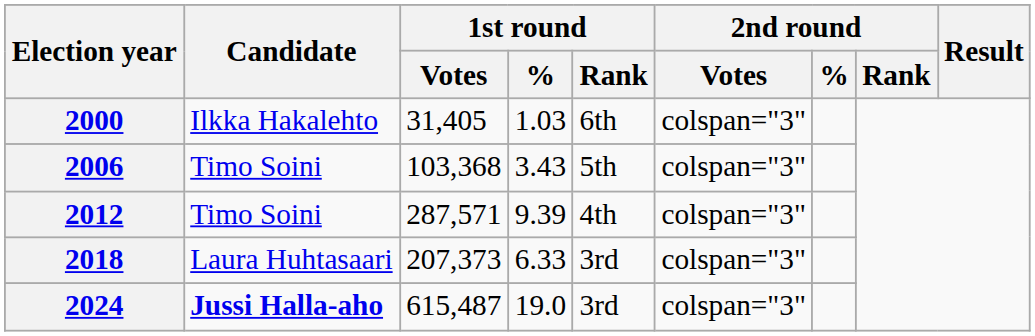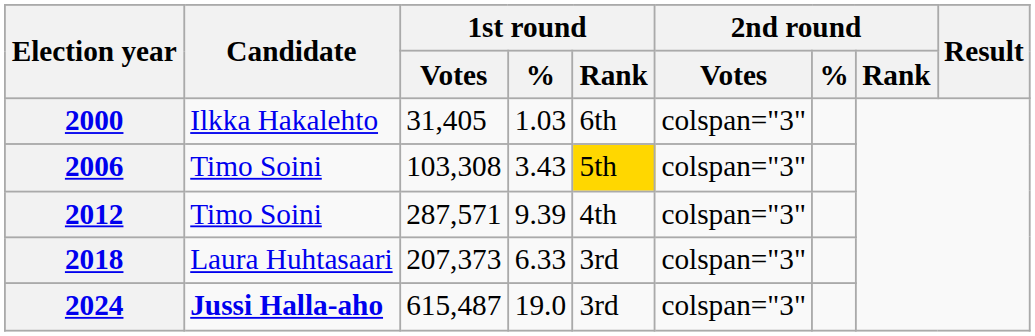2006 | 1st round / Votes: 103,368 -> 103,308
2006 | 1st round / Rank: no background -> gold background
